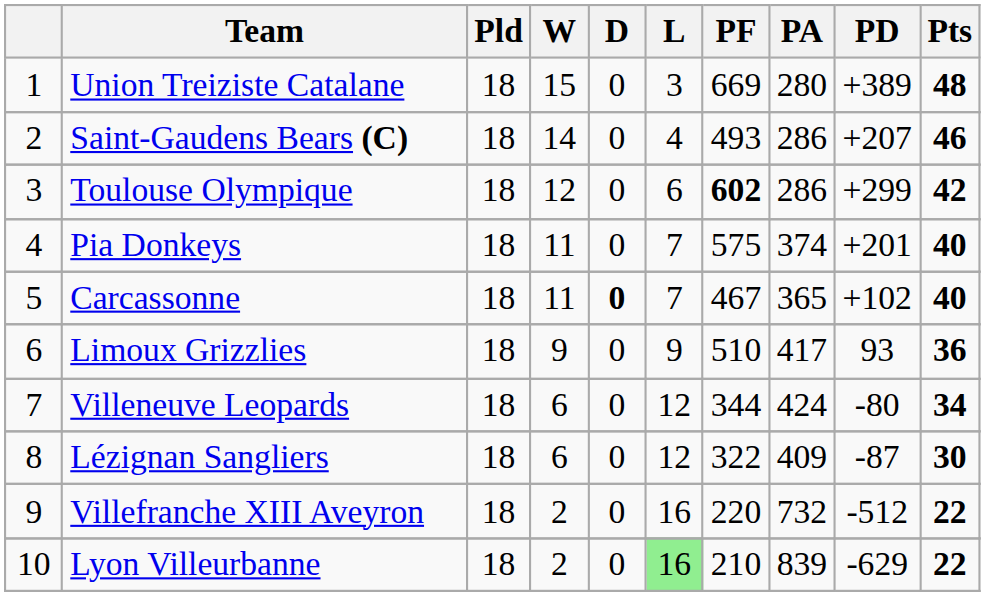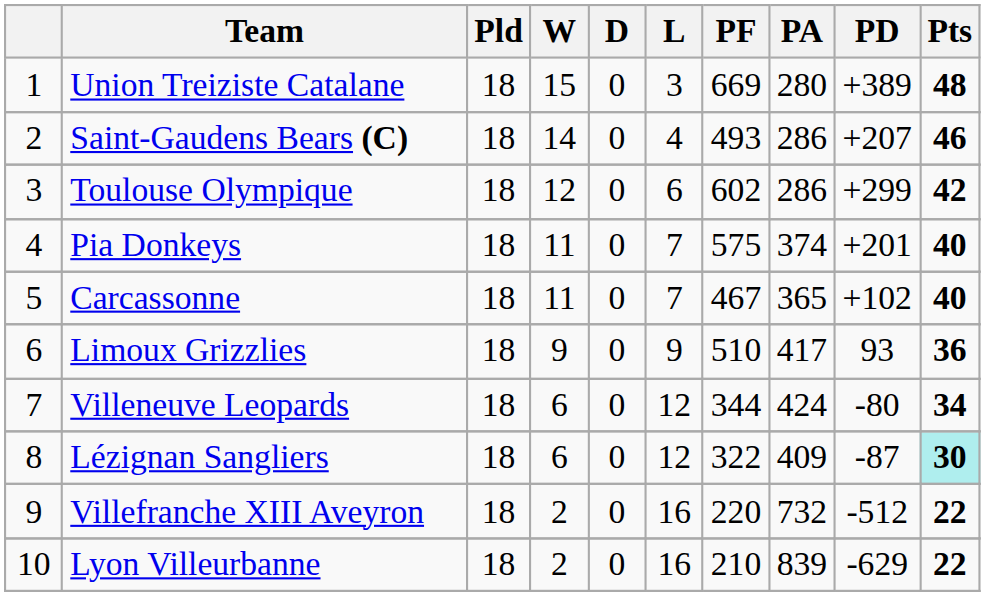Toulouse Olympique | PF: bold -> normal
Carcassonne | D: bold -> normal
Lézignan Sangliers | Pts: no background -> paleturquoise background
Lyon Villeurbanne | L: lightgreen background -> no background
